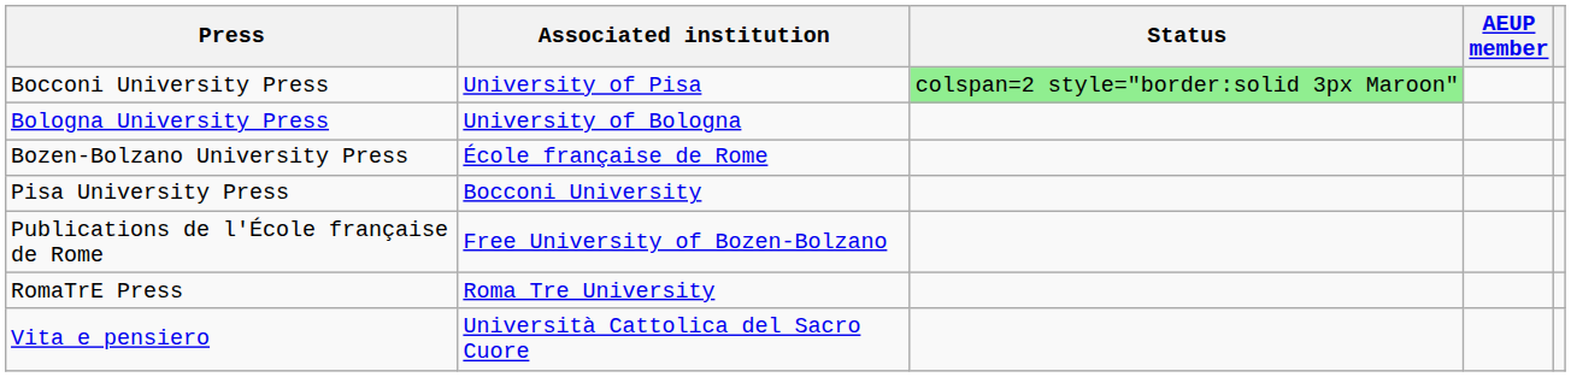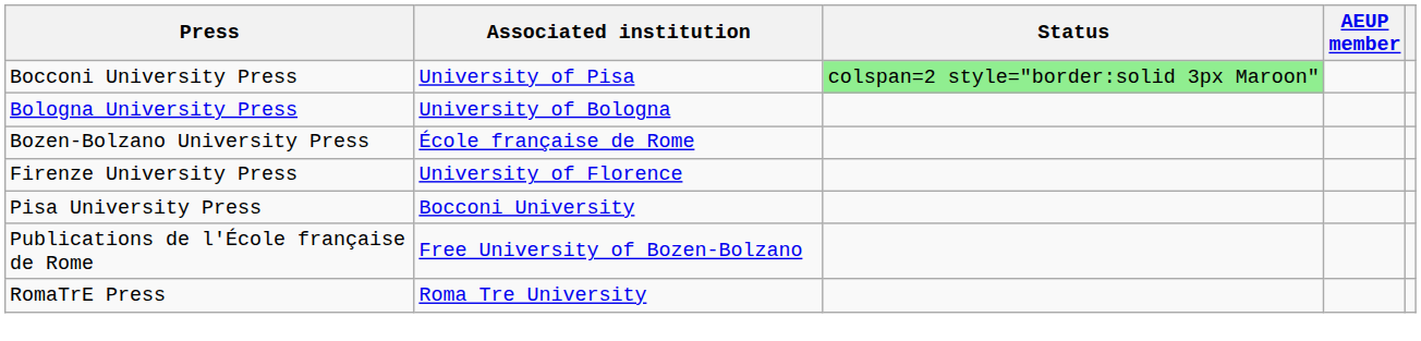+ row: Firenze University Press | University of Florence
- row: Vita e pensiero | Università Cattolica del Sacro Cuore
